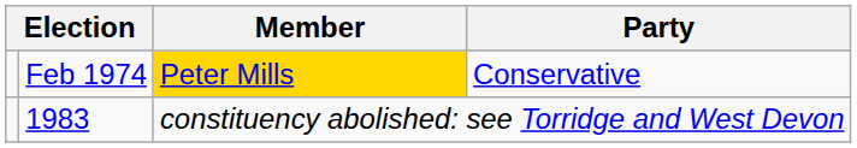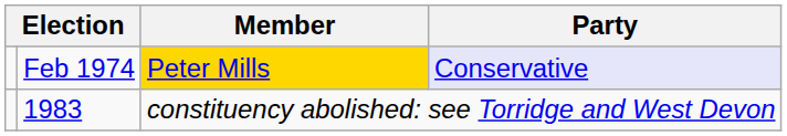Feb 1974 | Party: no background -> lavender background
